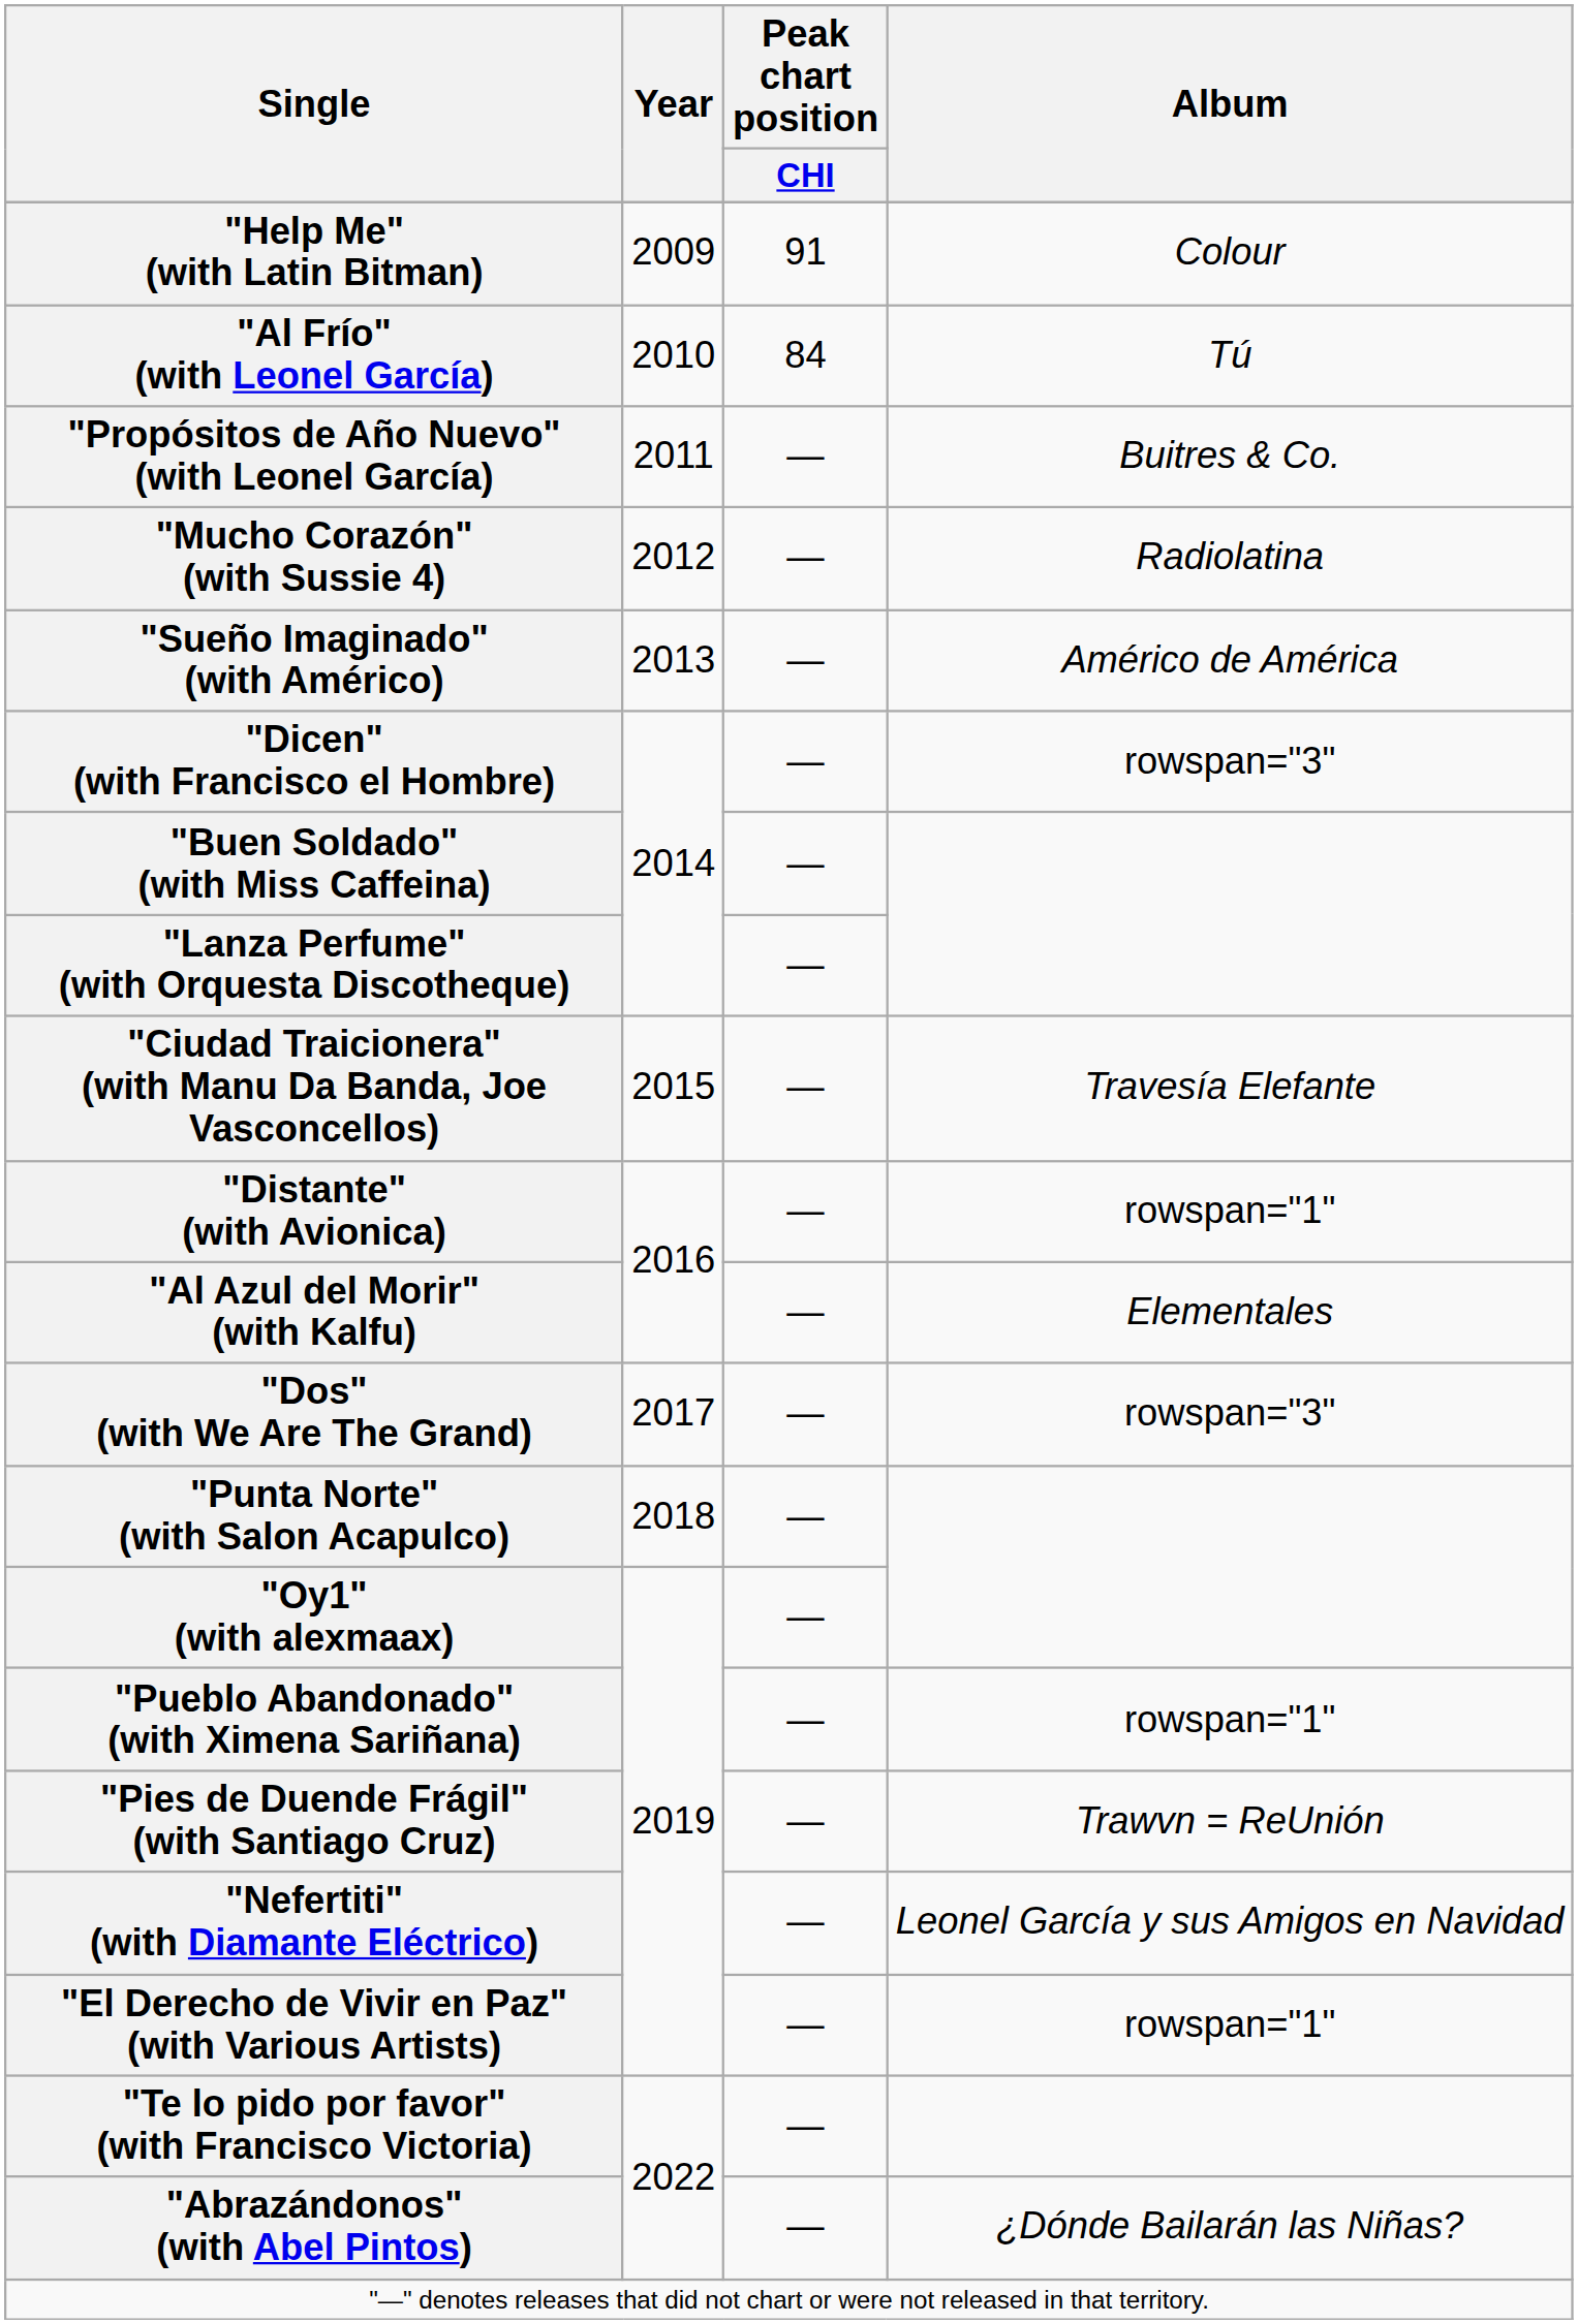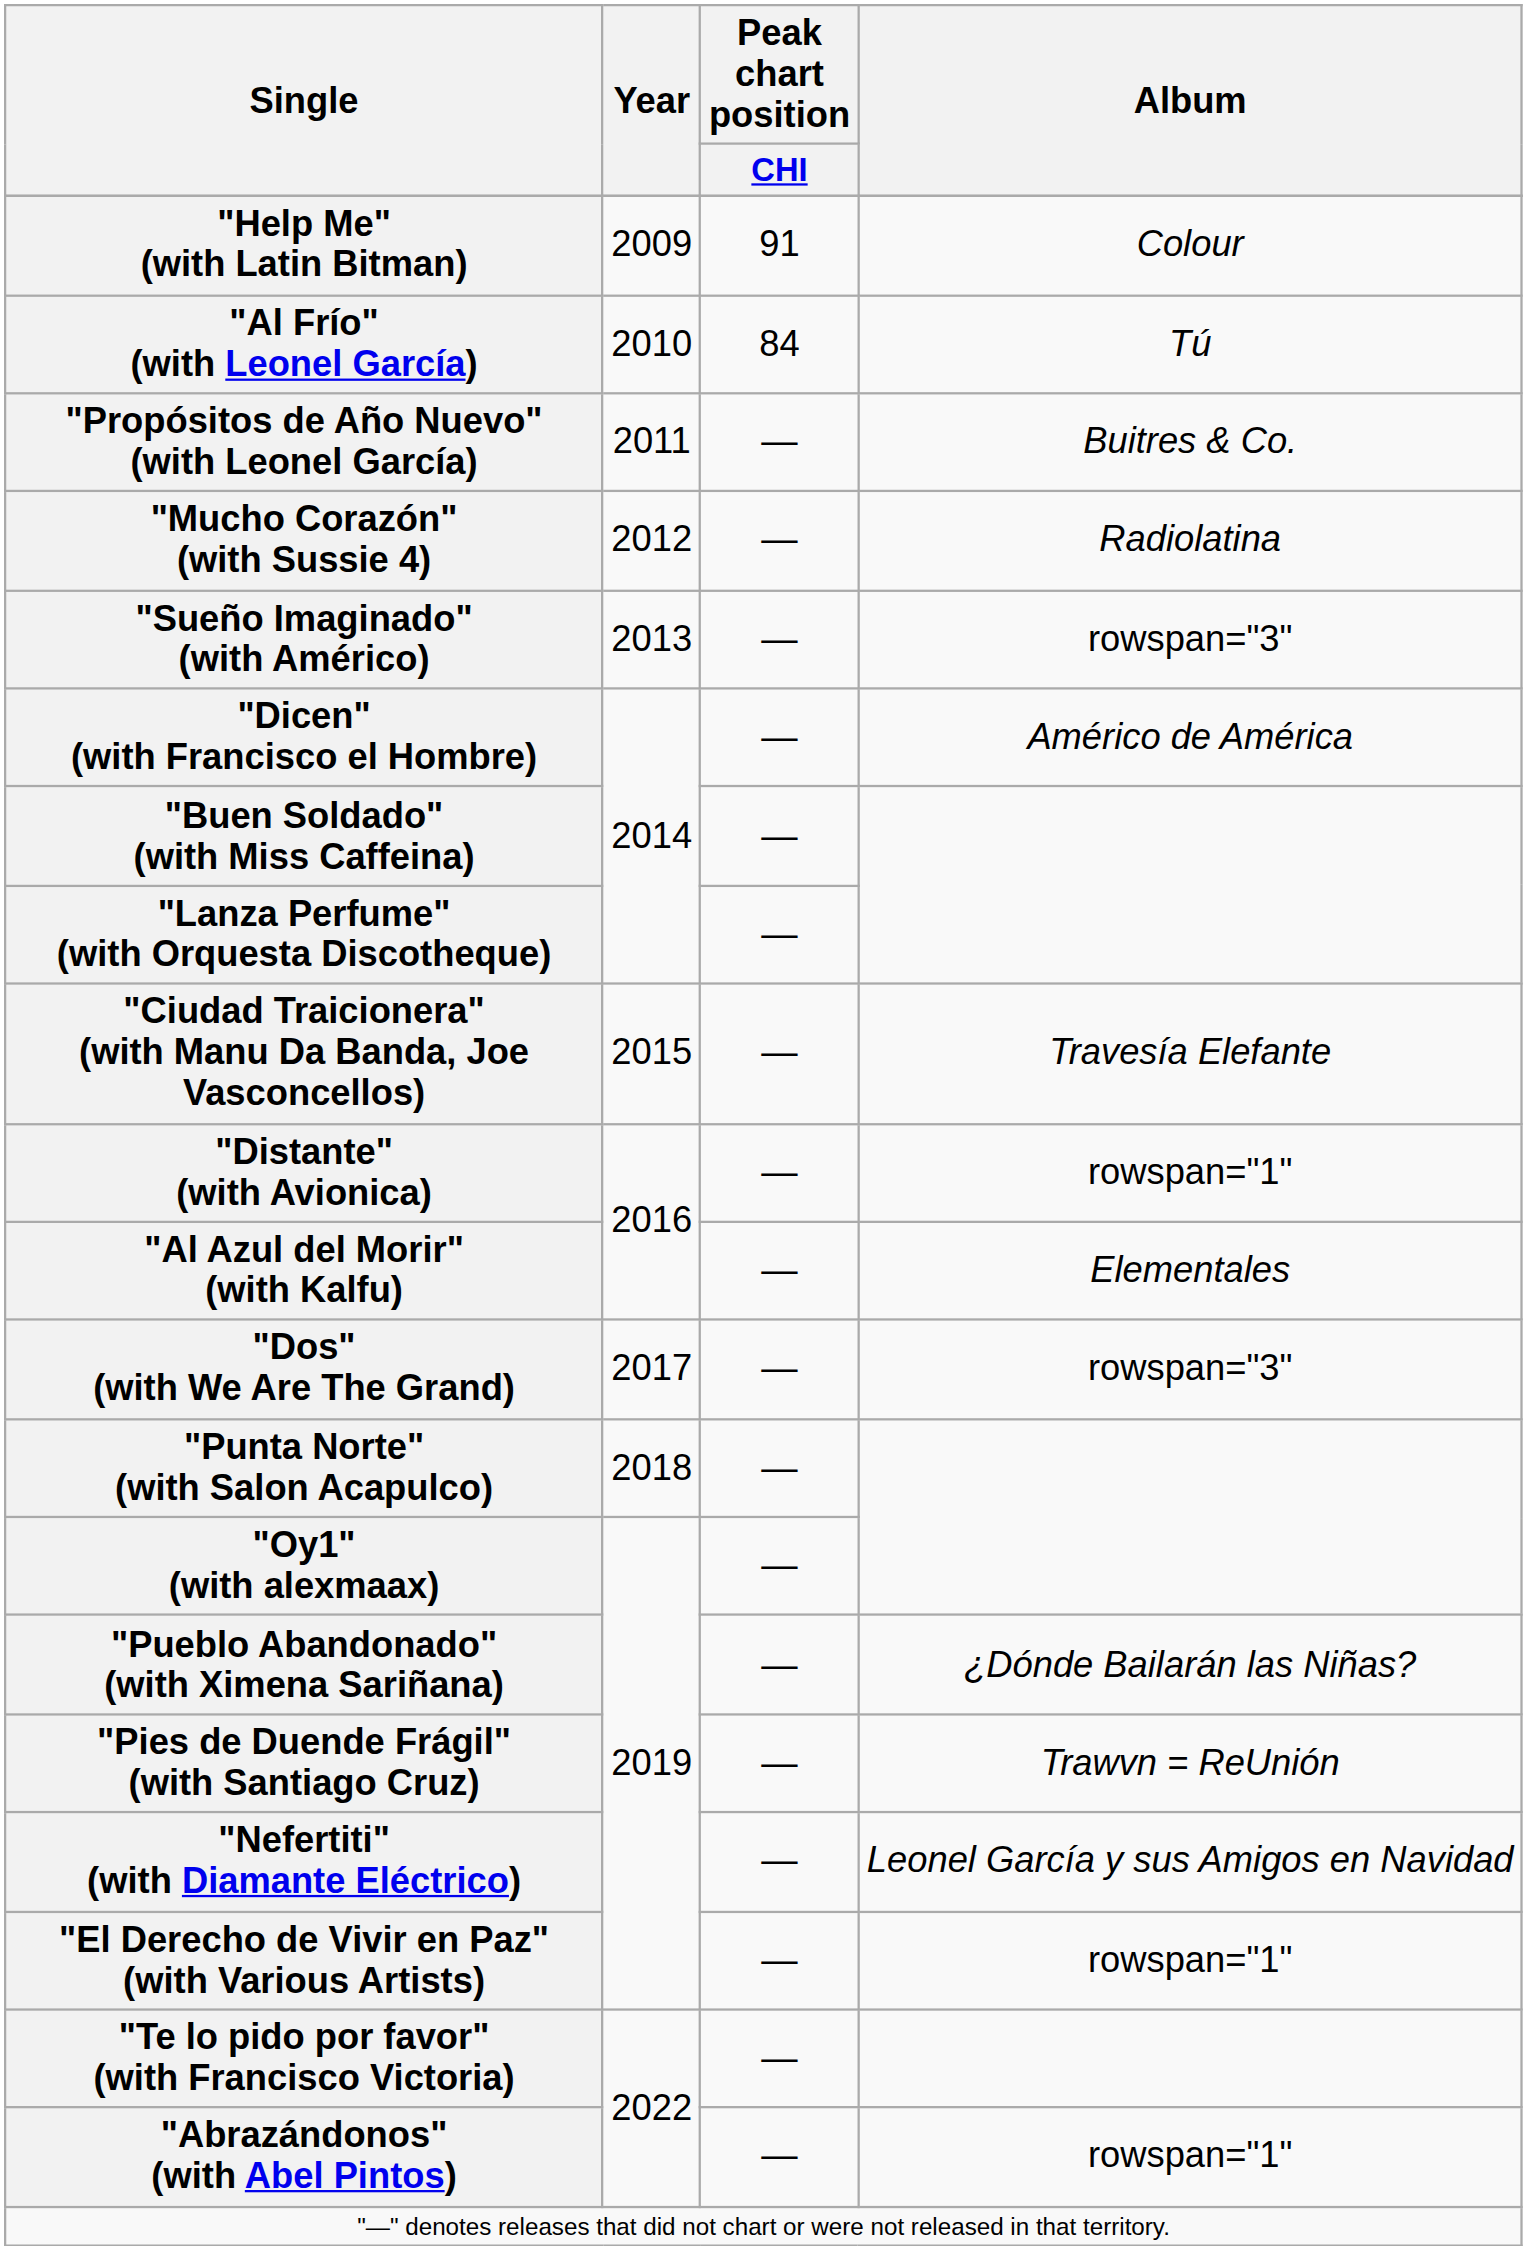"Sueño Imaginado" (with Américo) | Album: Américo de América -> rowspan="3"
"Dicen" (with Francisco el Hombre) | Album: rowspan="3" -> Américo de América
"Pueblo Abandonado" (with Ximena Sariñana) | Album: rowspan="1" -> ¿Dónde Bailarán las Niñas?
"Abrazándonos" (with Abel Pintos) | Album: ¿Dónde Bailarán las Niñas? -> rowspan="1"
